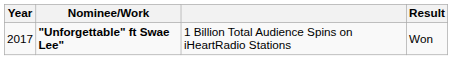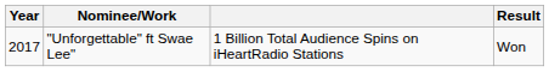row 2 | Nominee/Work: bold -> normal
